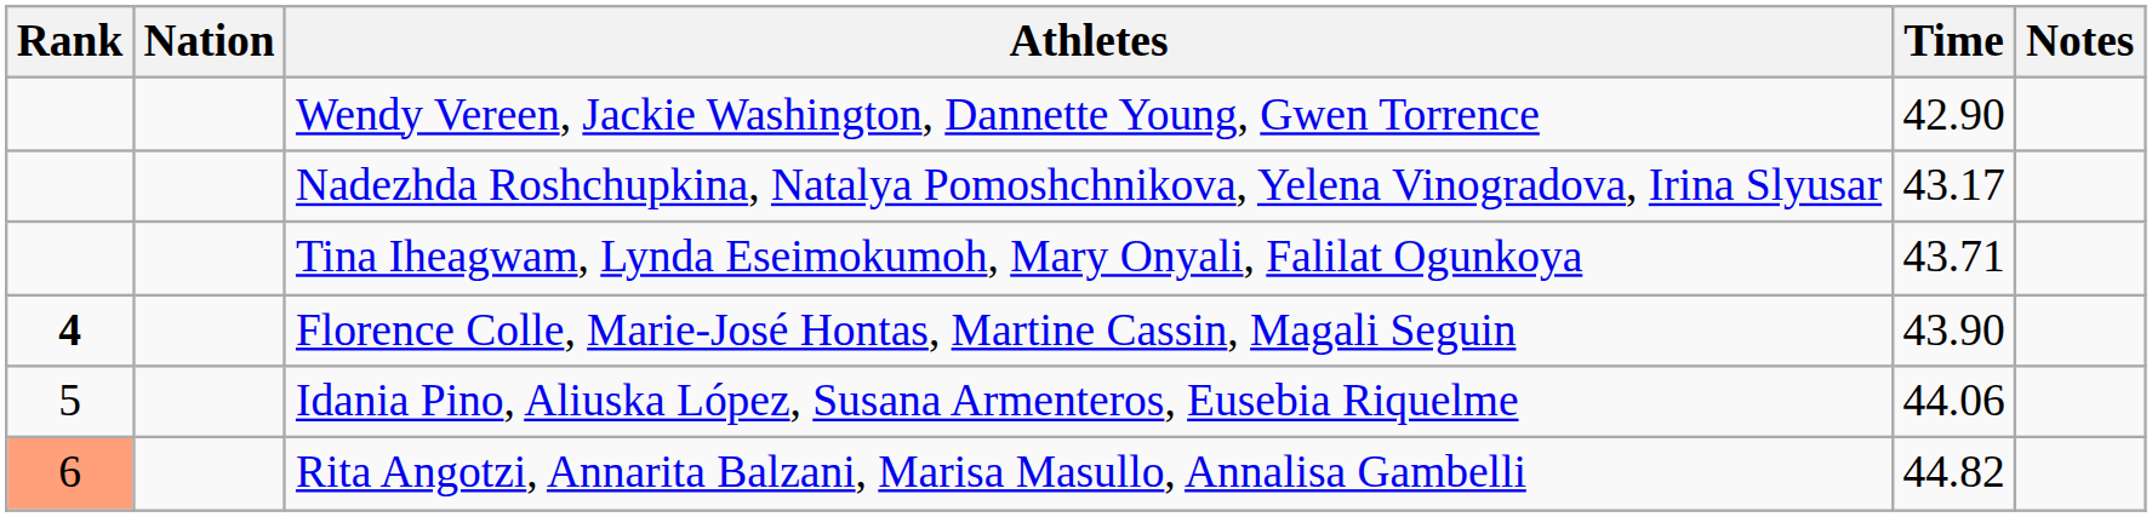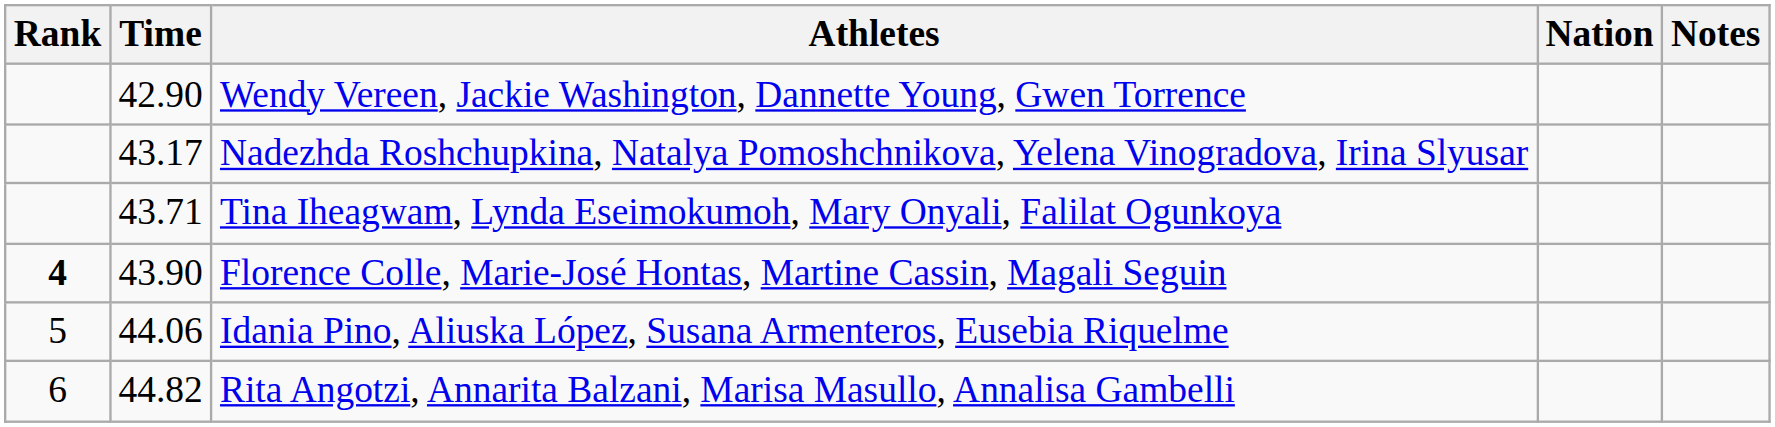columns swapped: Nation <-> Time
row 7 | Rank: lightsalmon background -> no background
